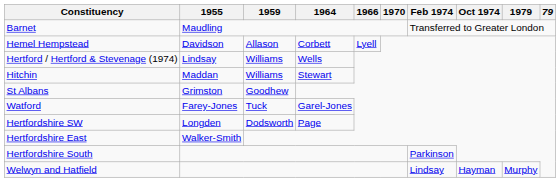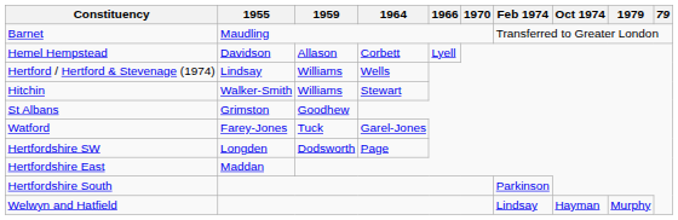Hitchin | 1955: Maddan -> Walker-Smith
Hertfordshire East | 1955: Walker-Smith -> Maddan
